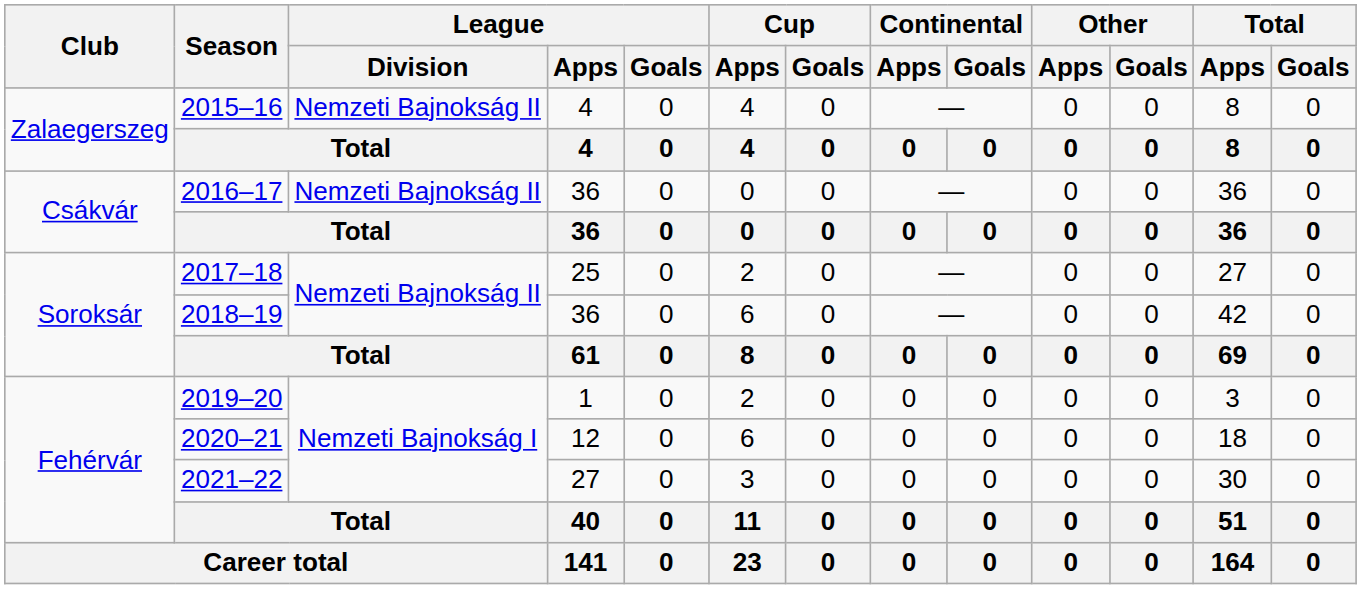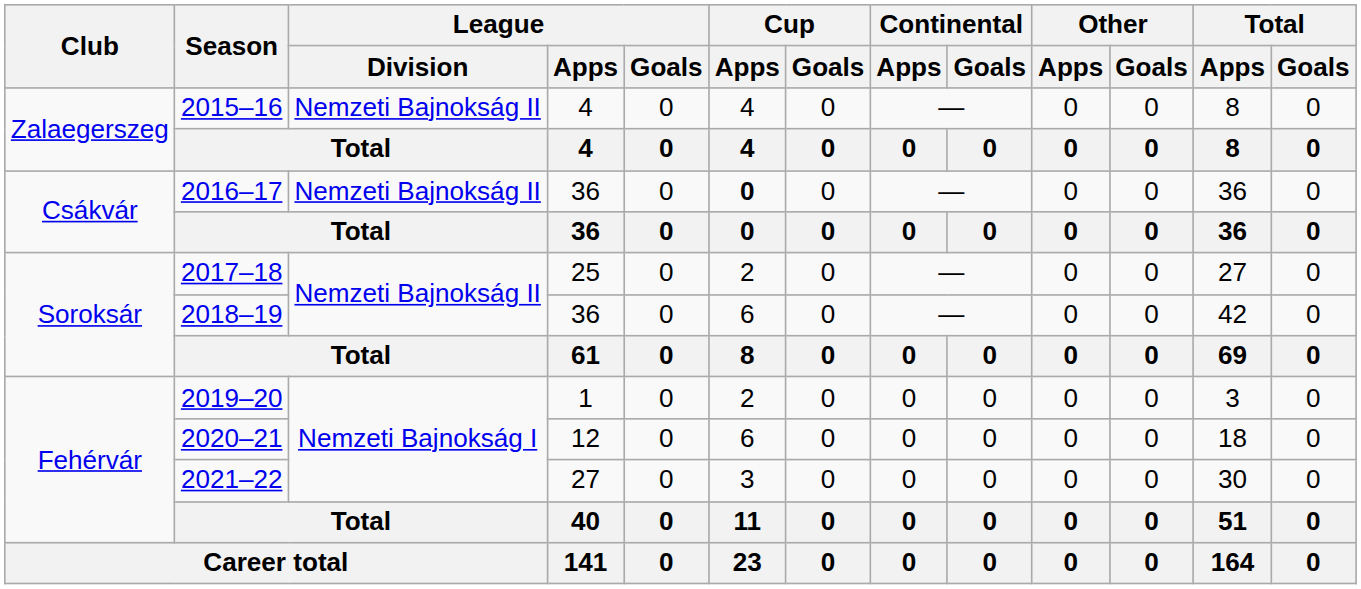2016–17 | Cup / Apps: normal -> bold
